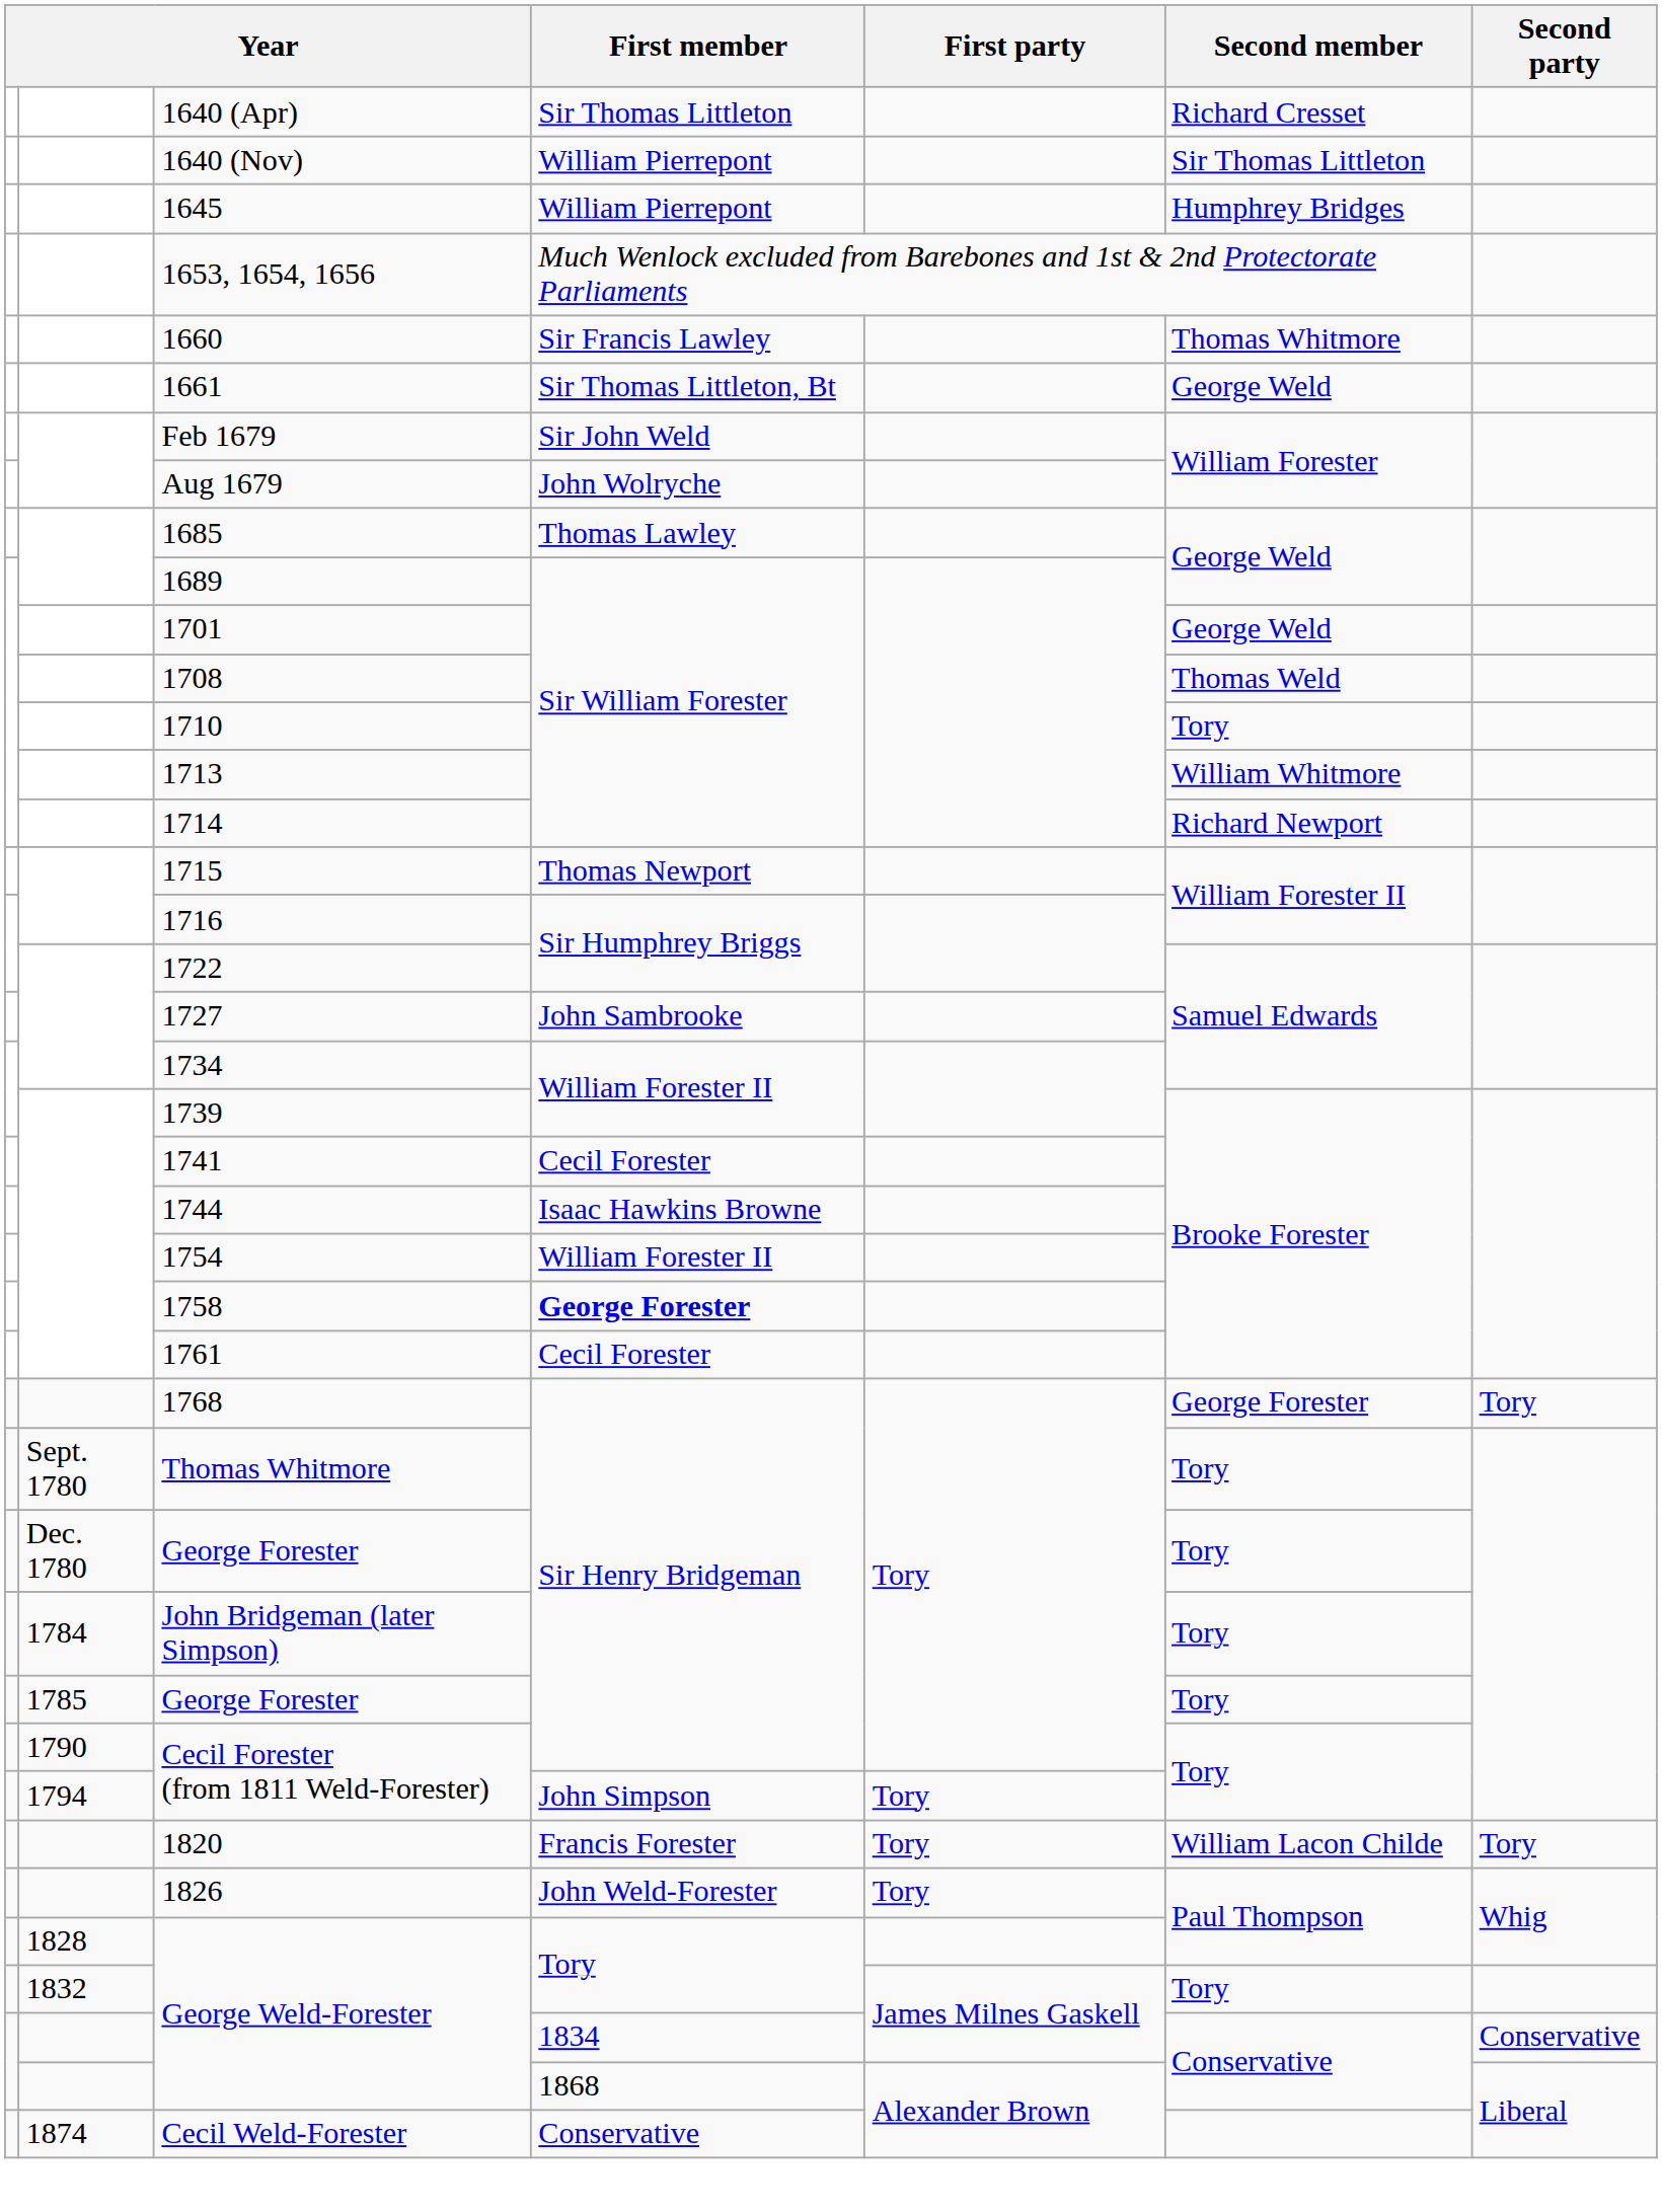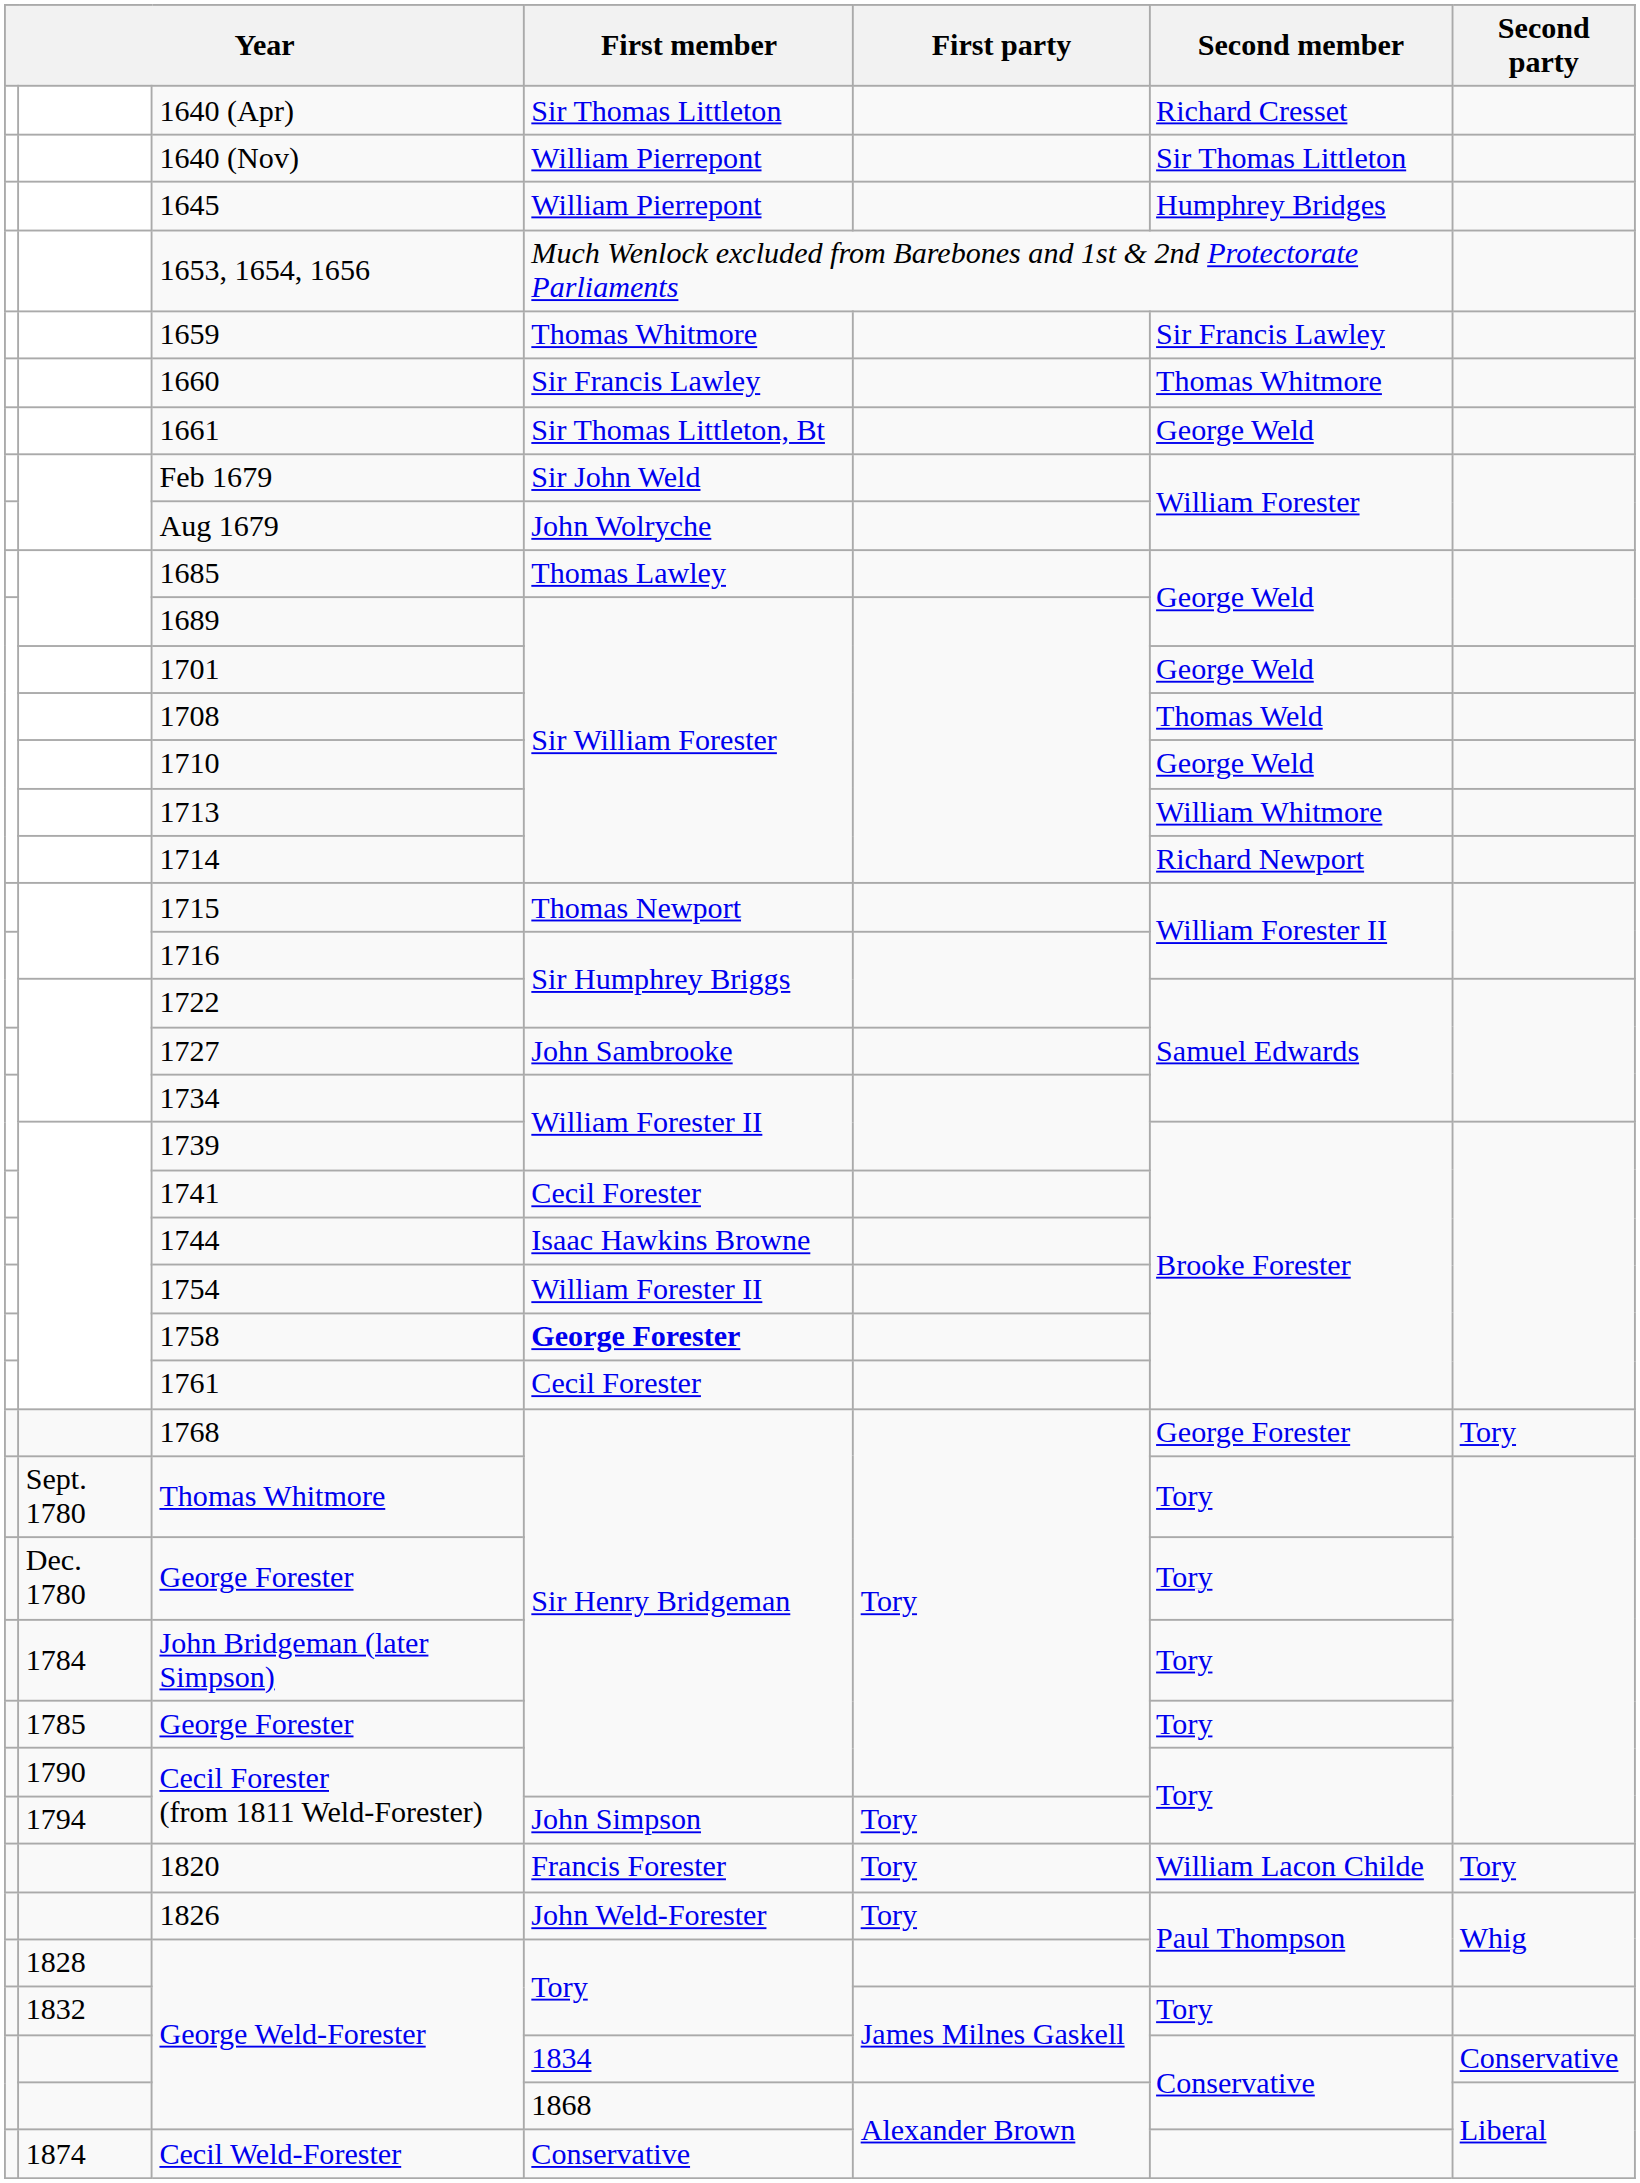+ row: 1659 | Thomas Whitmore | Sir Francis Lawley
1710 | Second member: Tory -> George Weld
